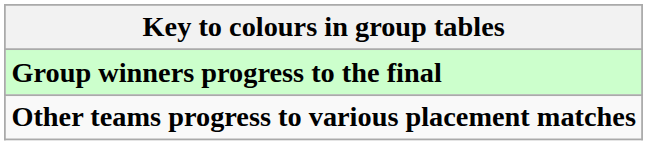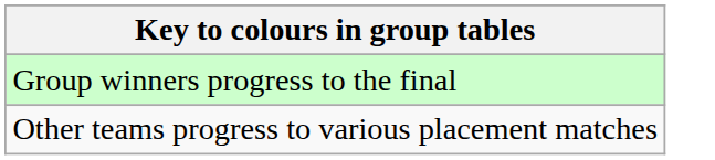Group winners progress to the final | column 1: bold -> normal
Other teams progress to various placement matches | column 1: bold -> normal
